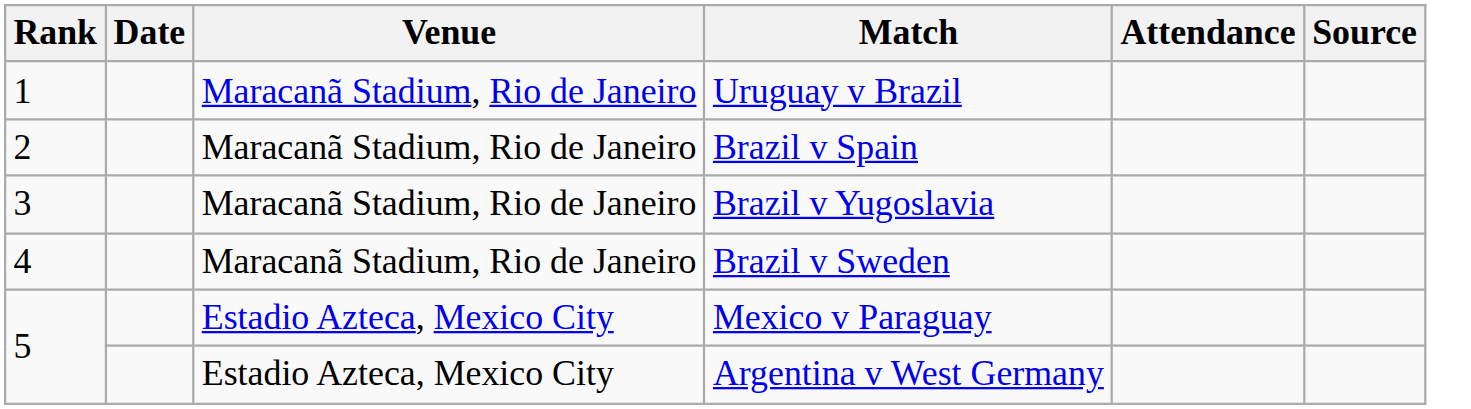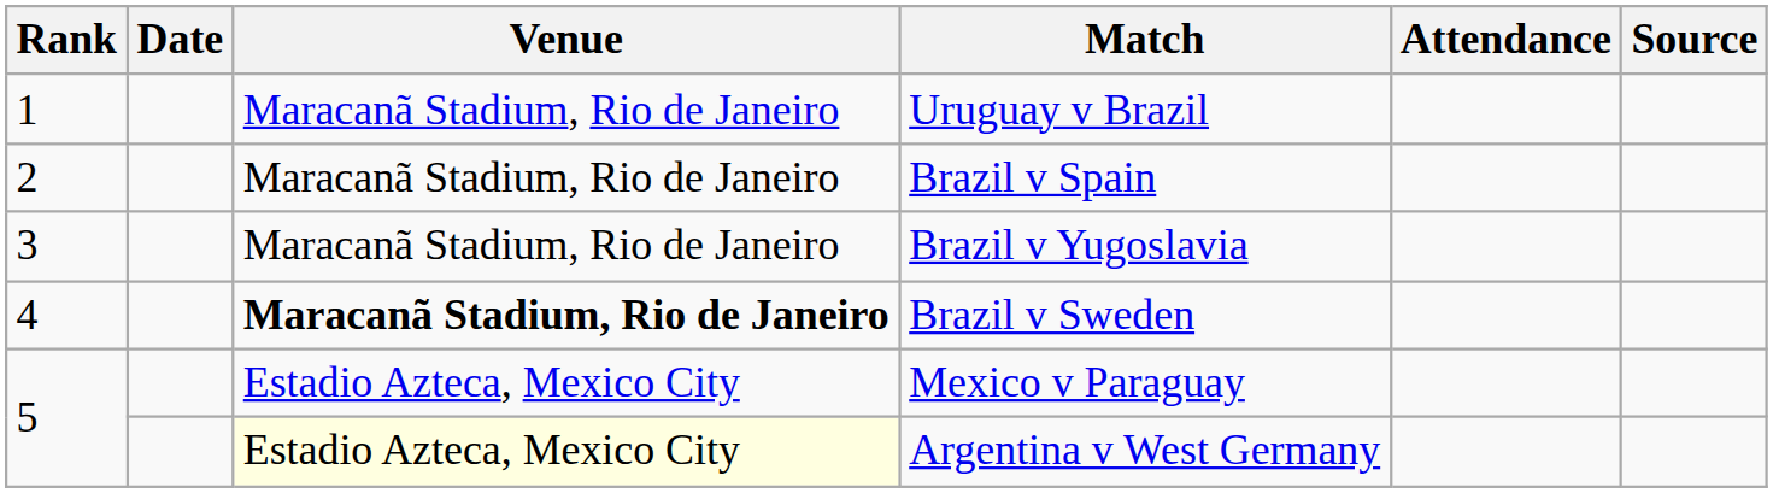Brazil v Sweden | Venue: normal -> bold
Argentina v West Germany | Venue: no background -> lightyellow background
